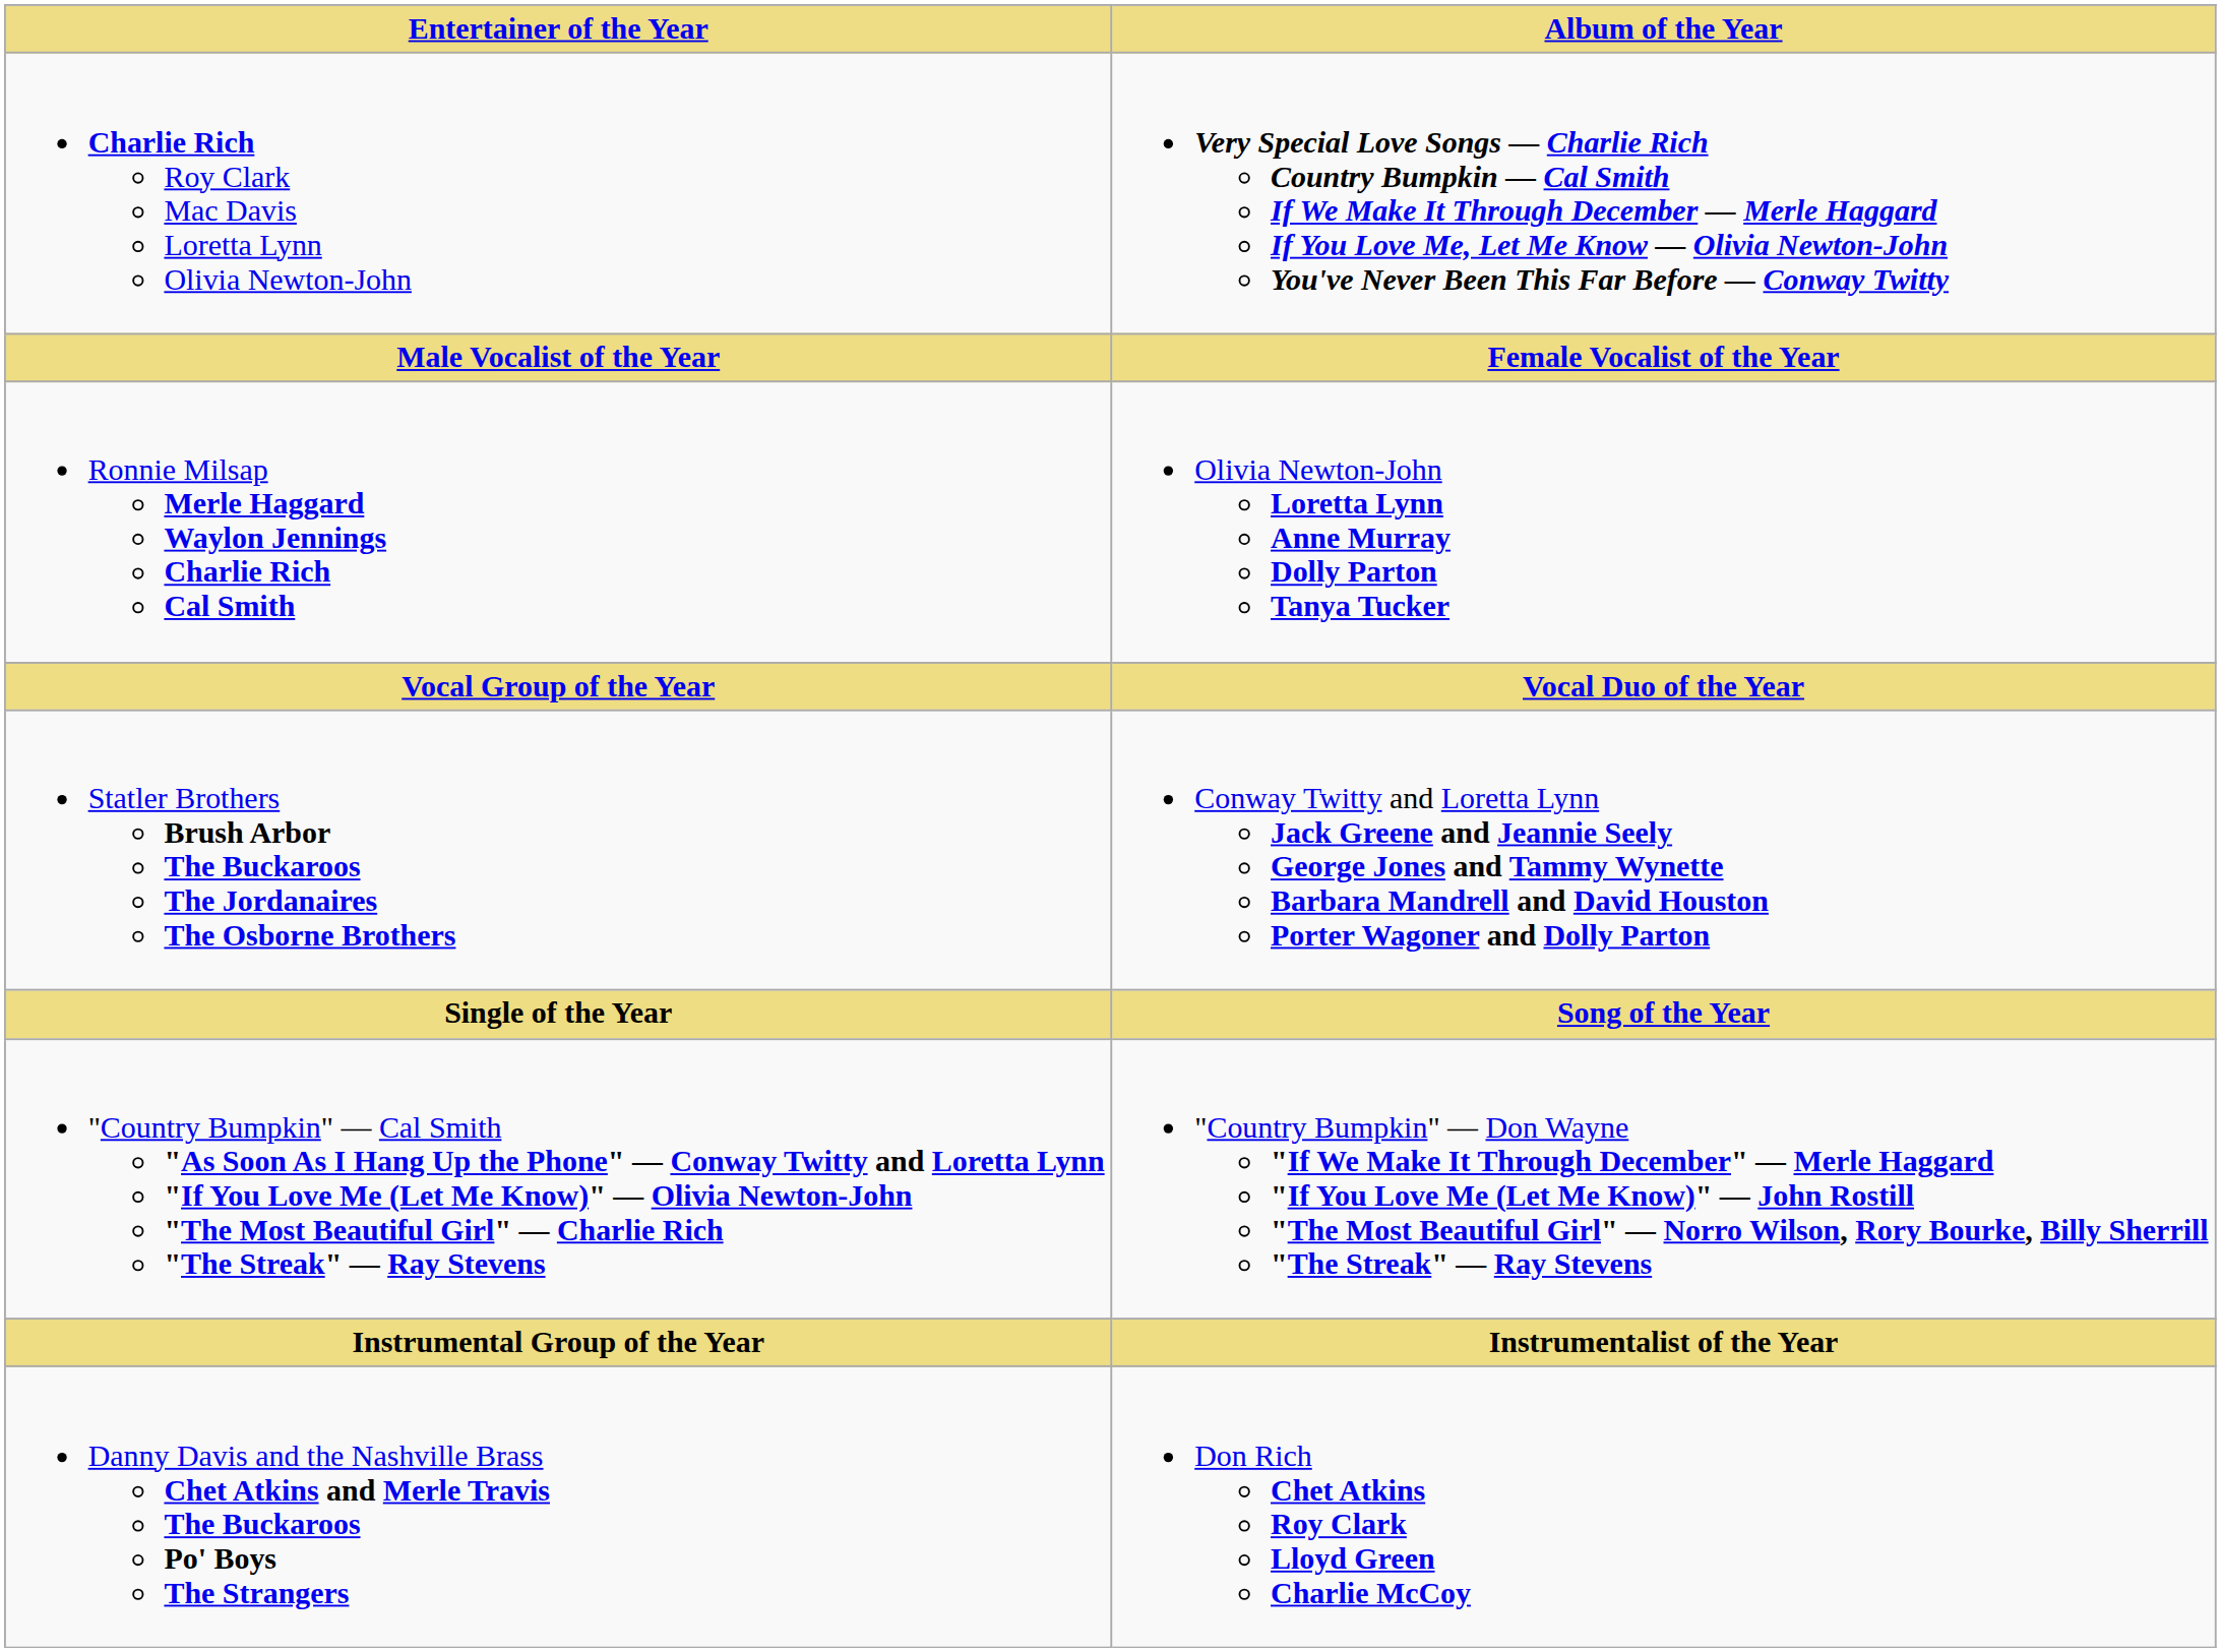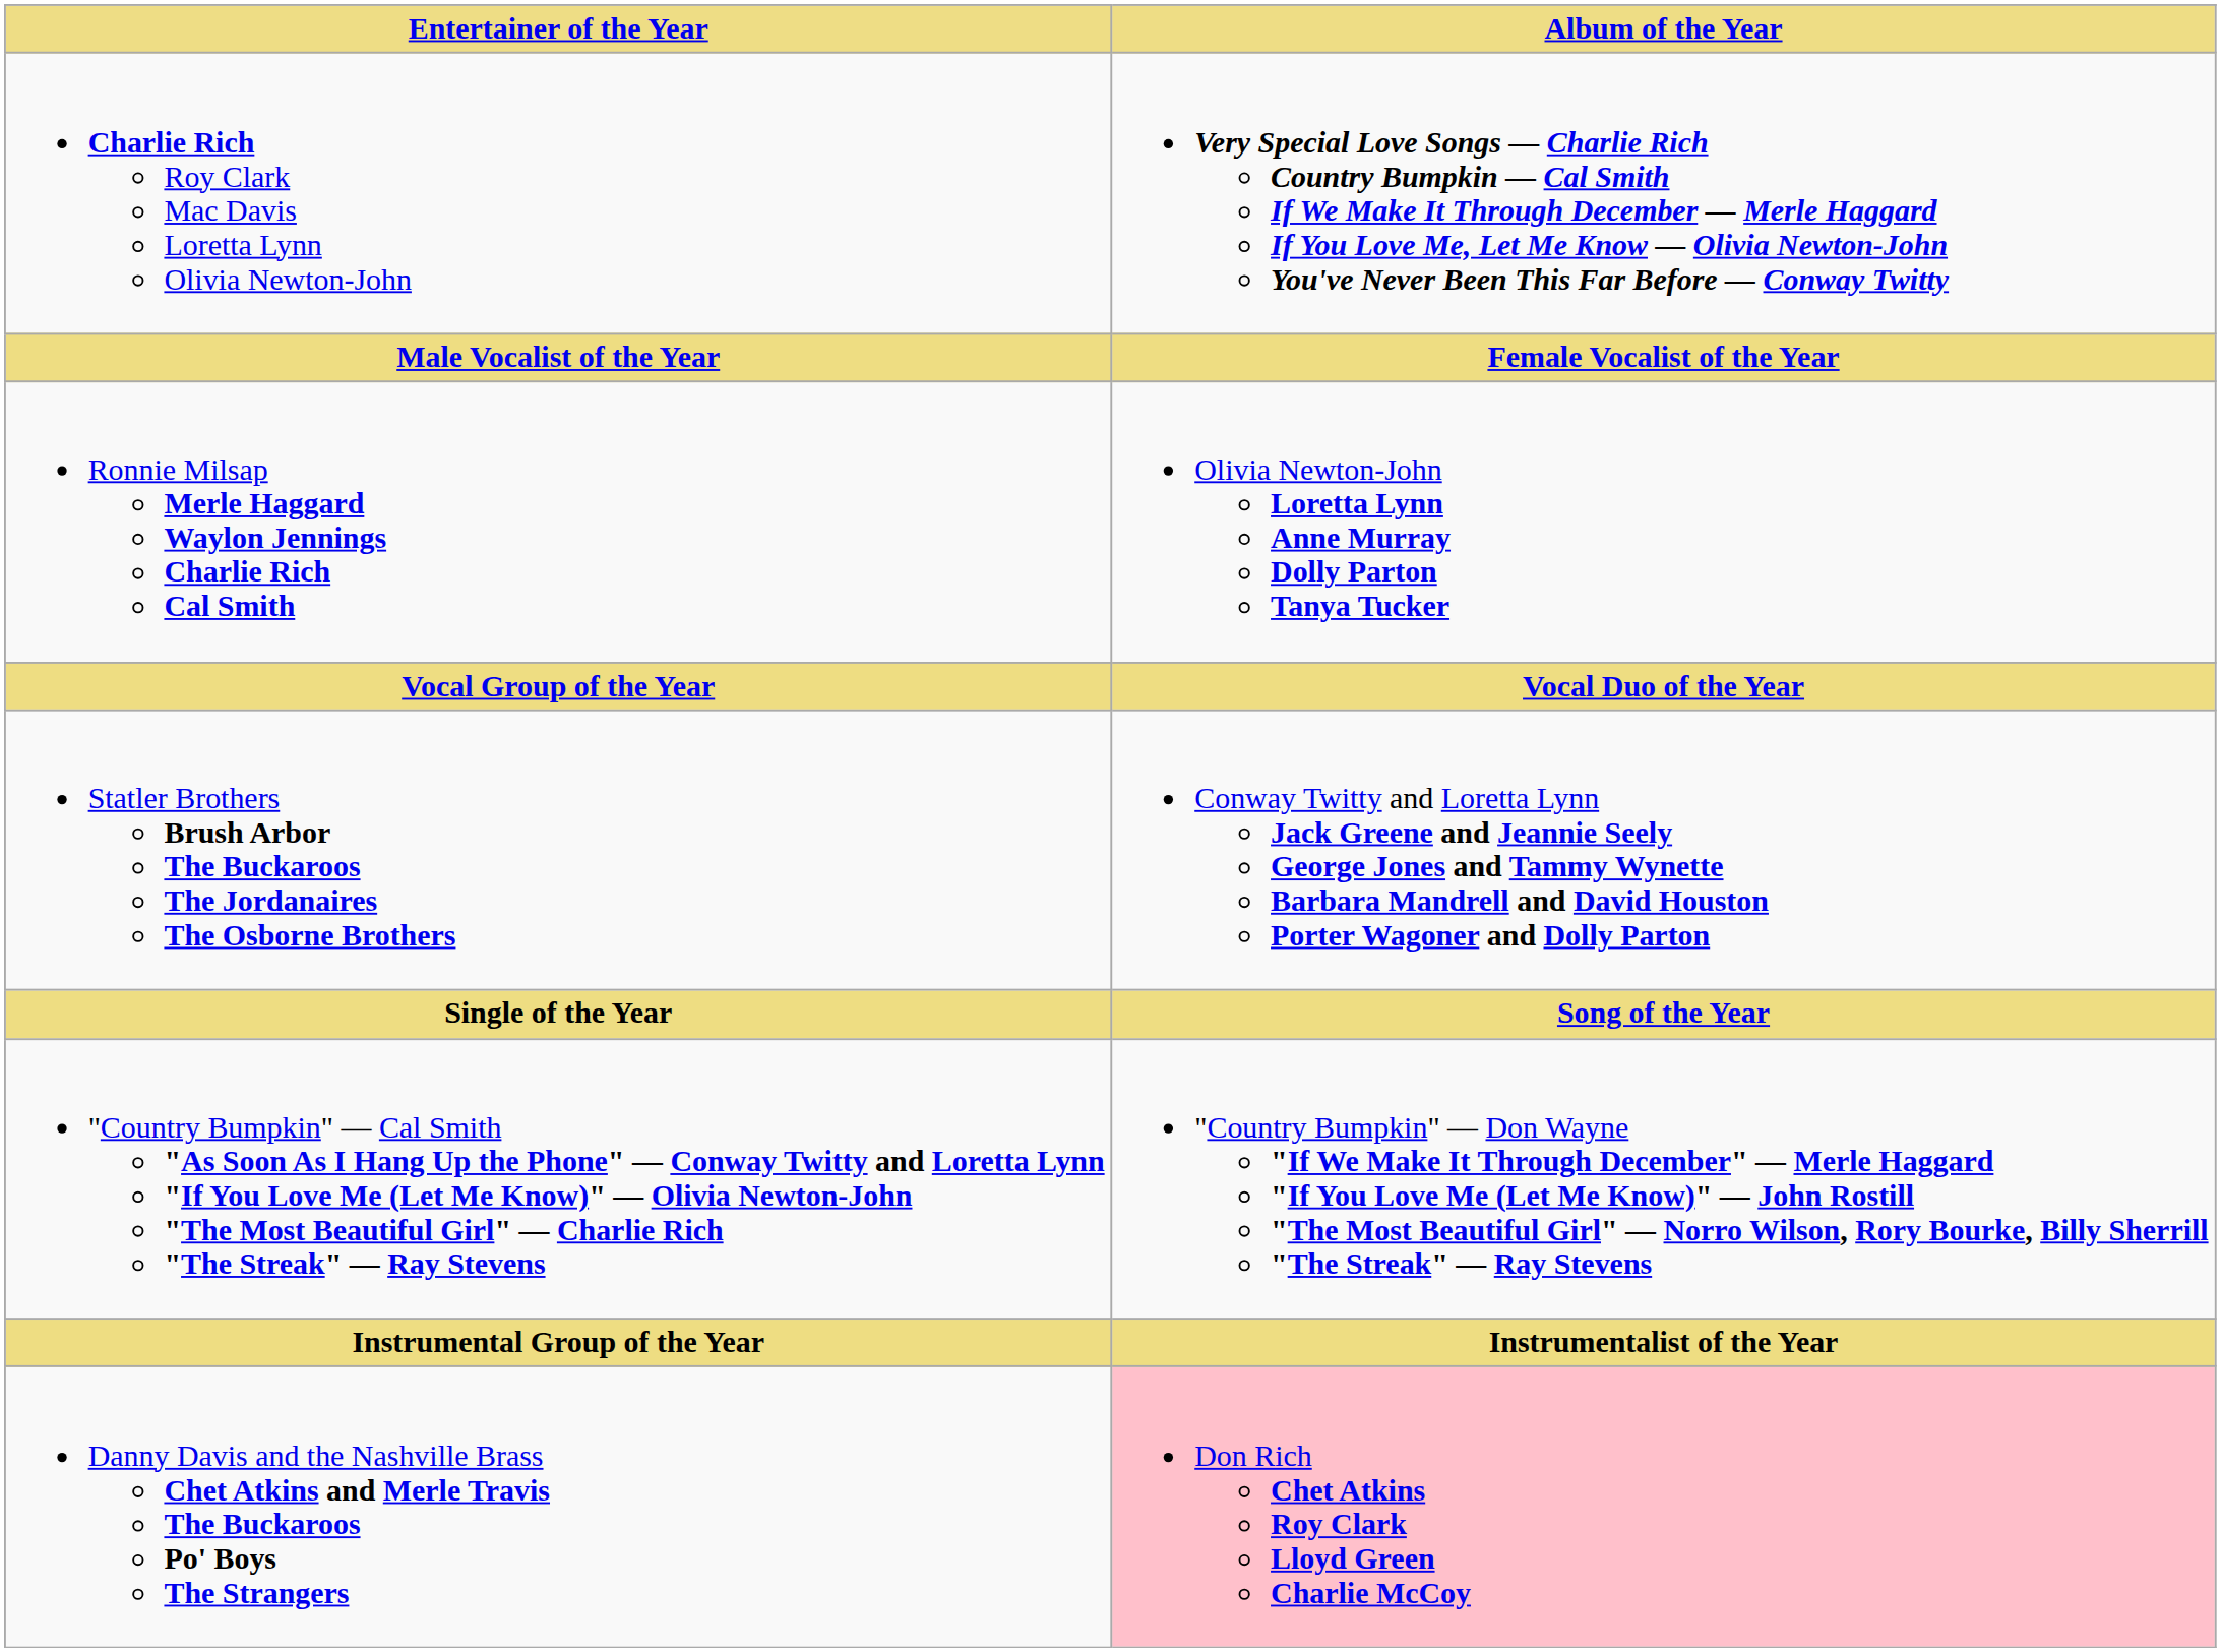row 10 | Album of the Year: no background -> pink background
